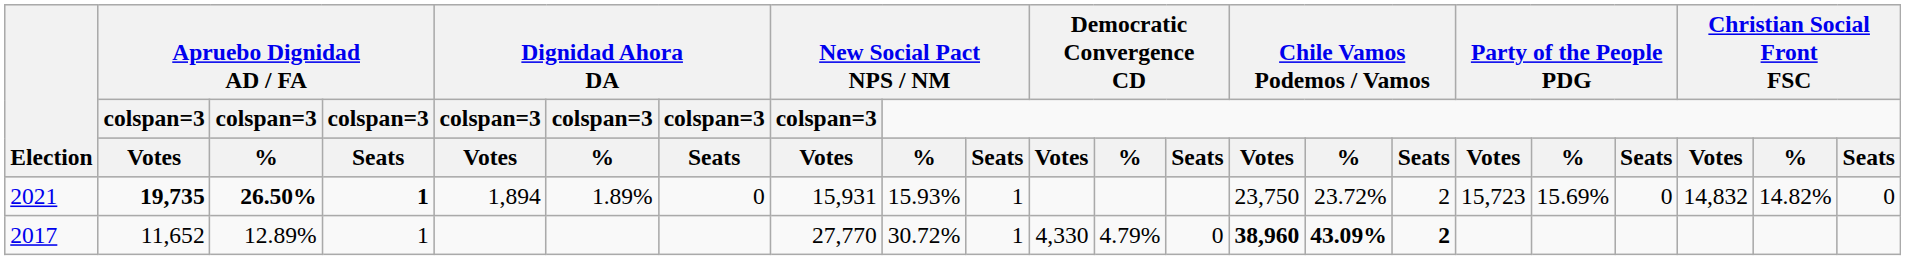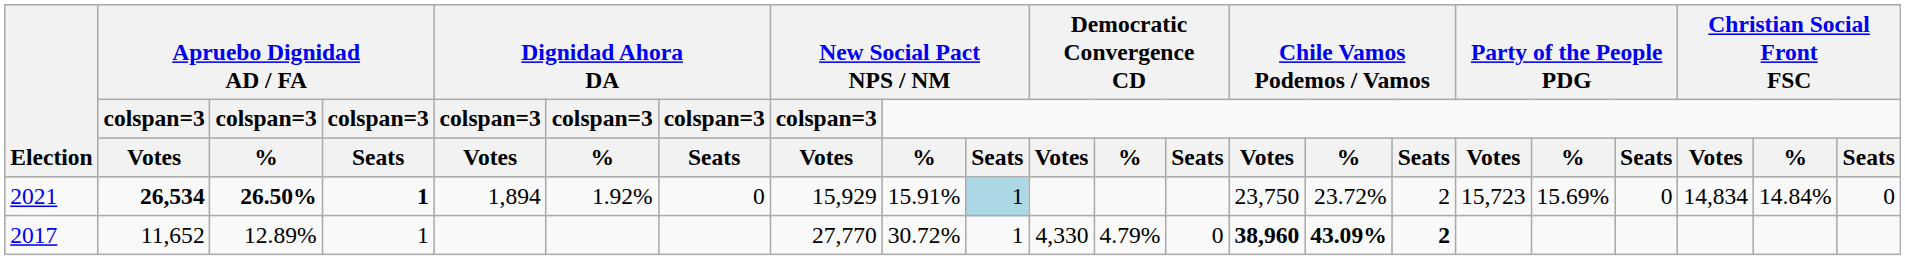2021 | Apruebo Dignidad AD / FA / colspan=3 / Votes: 19,735 -> 26,534
2021 | Dignidad Ahora DA / colspan=3 / %: 1.89% -> 1.92%
2021 | New Social Pact NPS / NM / colspan=3 / Votes: 15,931 -> 15,929
2021 | New Social Pact NPS / NM / %: 15.93% -> 15.91%
2021 | New Social Pact NPS / NM / Seats: no background -> lightblue background
2021 | Christian Social Front FSC / Votes: 14,832 -> 14,834
2021 | Christian Social Front FSC / %: 14.82% -> 14.84%
